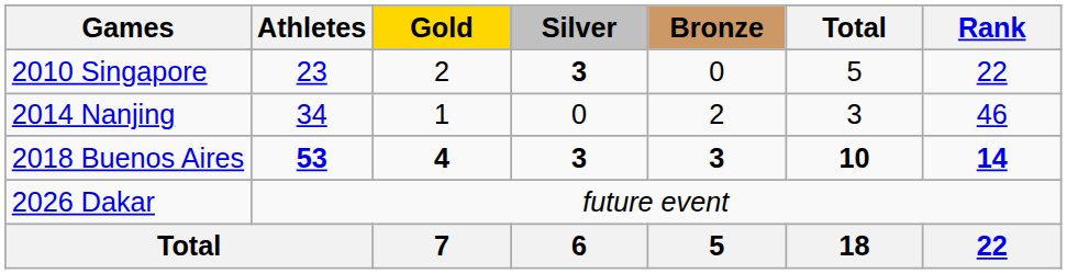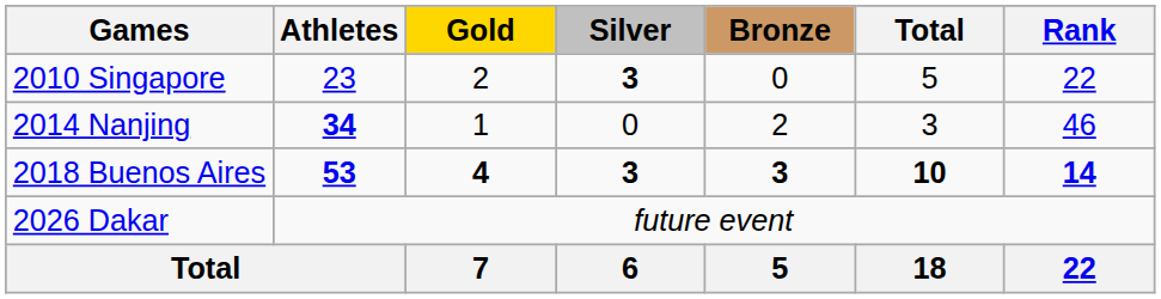2014 Nanjing | Athletes: normal -> bold
